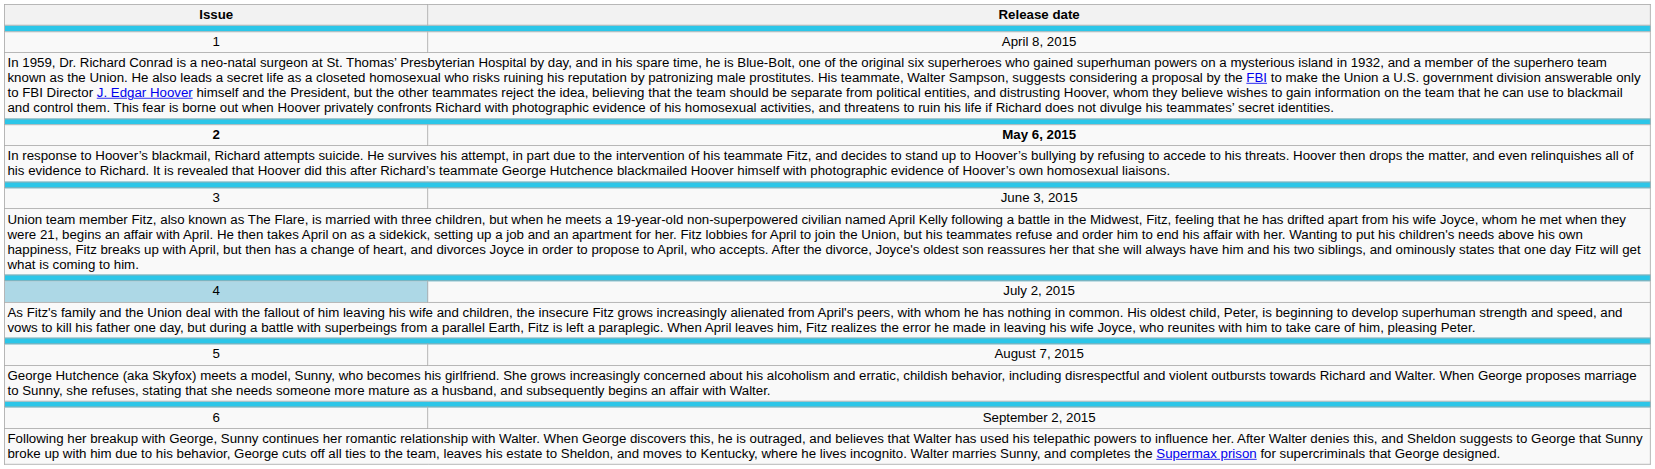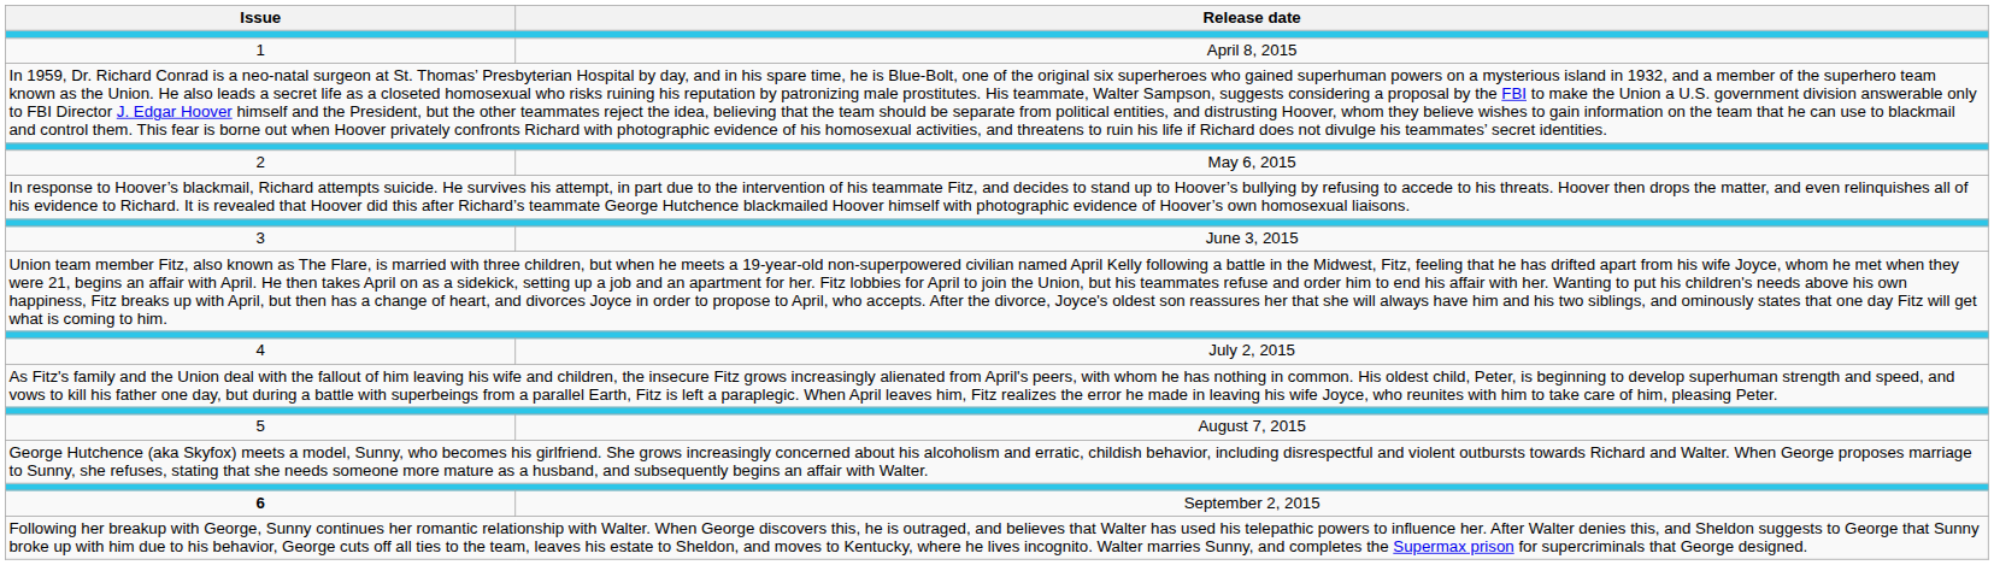2 | Issue: bold -> normal
2 | Release date: bold -> normal
4 | Issue: lightblue background -> no background
6 | Issue: normal -> bold
